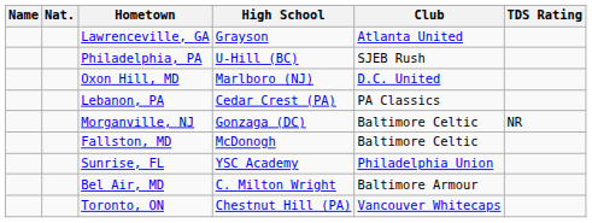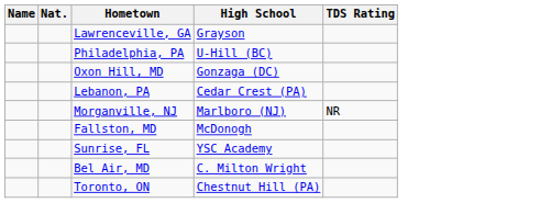- column: Club | Atlanta United | SJEB Rush | D.C. United | PA Classics | Baltimore Celtic | Baltimore Celtic | Philadelphia Union | Baltimore Armour | Vancouver Whitecaps
Oxon Hill, MD | High School: Marlboro (NJ) -> Gonzaga (DC)
Morganville, NJ | High School: Gonzaga (DC) -> Marlboro (NJ)
